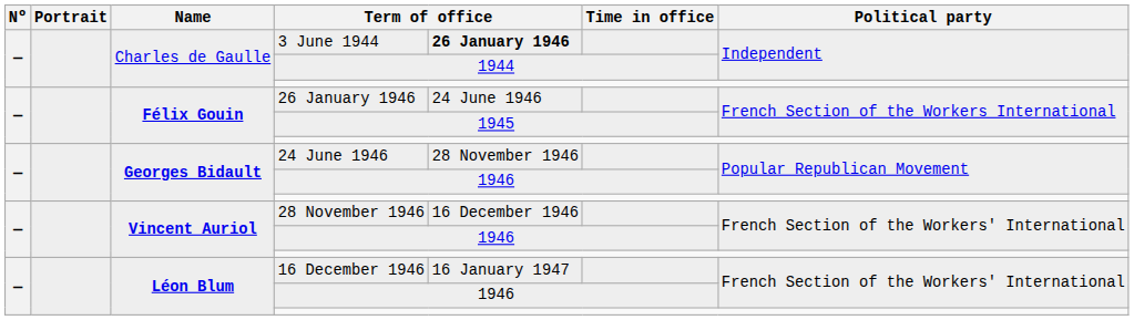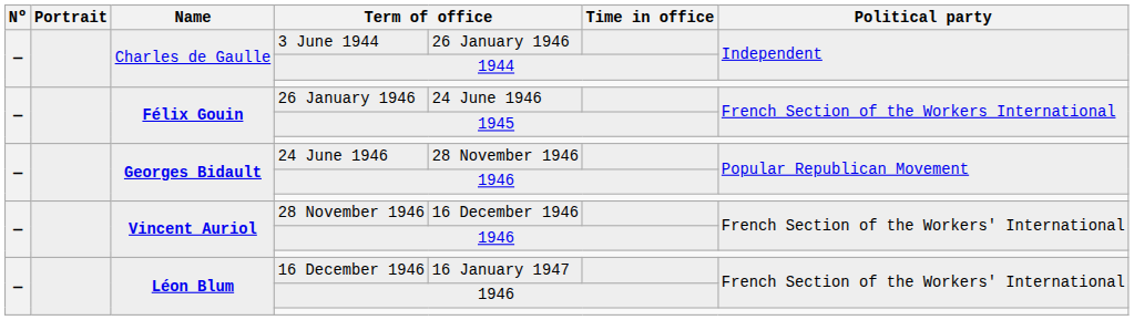3 June 1944 | column 5: bold -> normal
